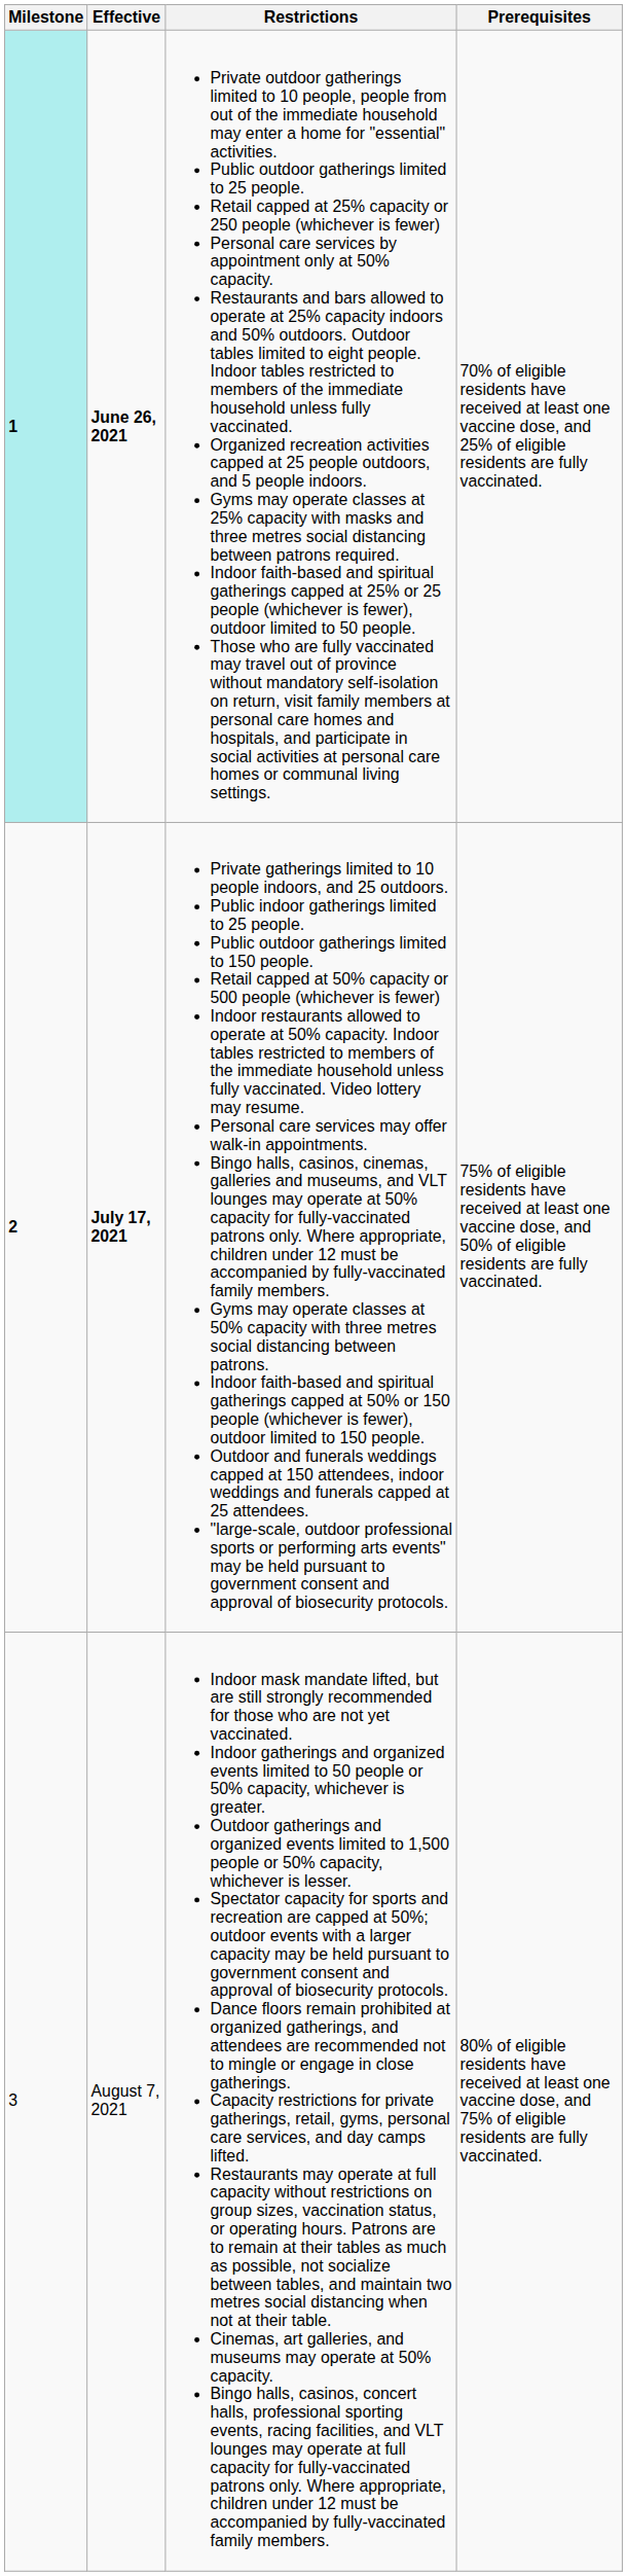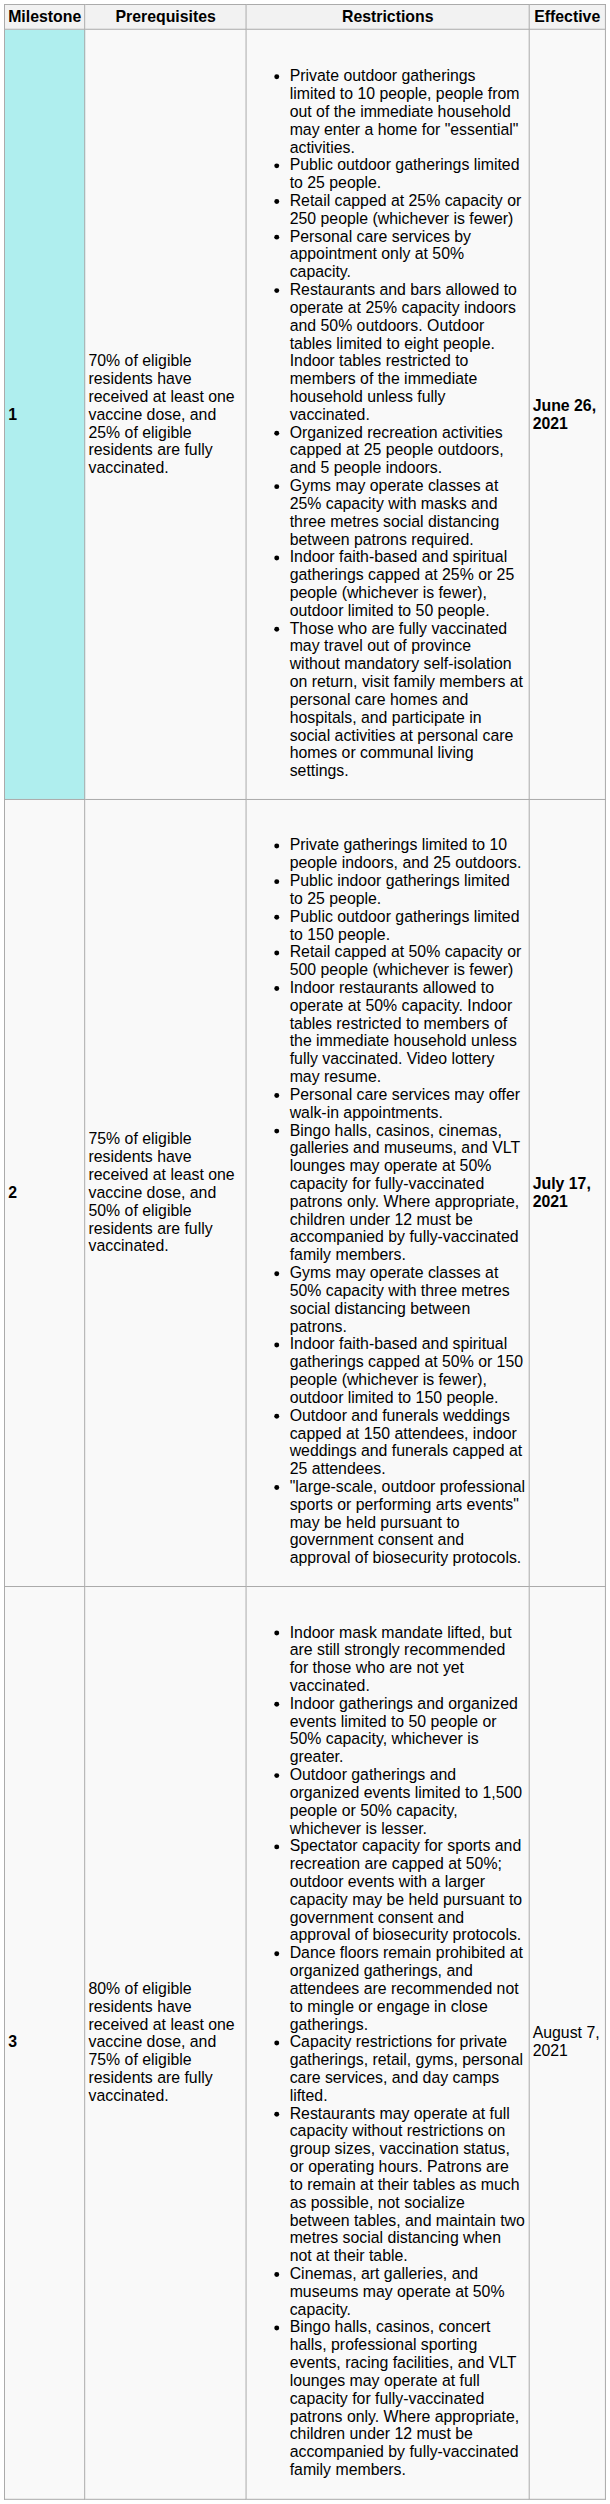columns swapped: Prerequisites <-> Effective
row 4 | Milestone: normal -> bold
